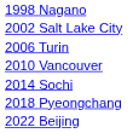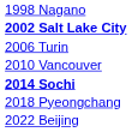2002 Salt Lake City | column 1: normal -> bold
2014 Sochi | column 1: normal -> bold
